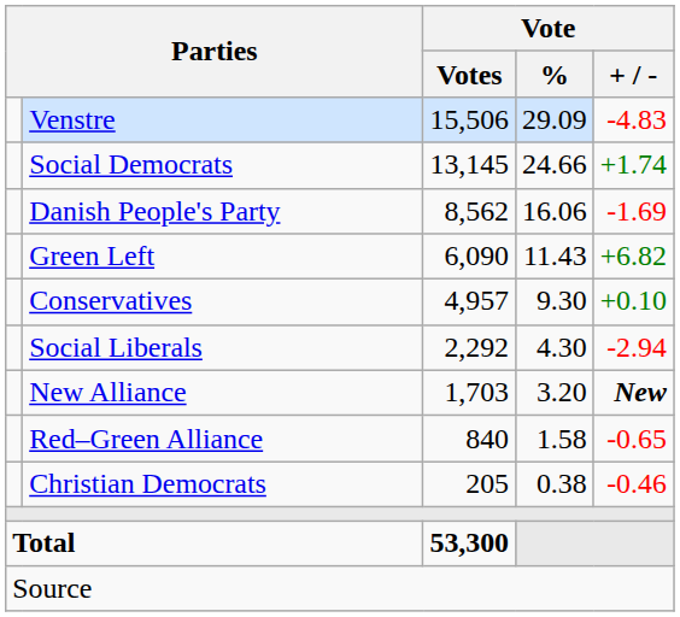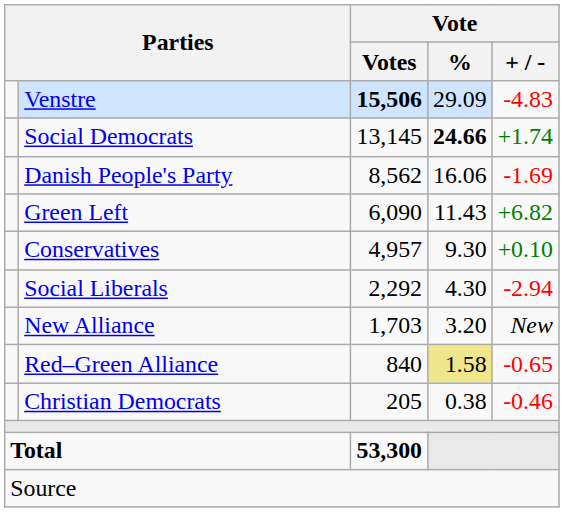Venstre | Vote / Votes: normal -> bold
Social Democrats | Vote / %: normal -> bold
New Alliance | Vote / + / -: bold -> normal
Red–Green Alliance | Vote / %: no background -> khaki background
